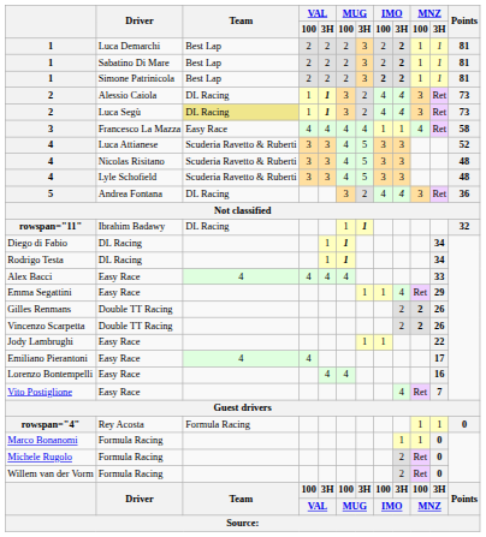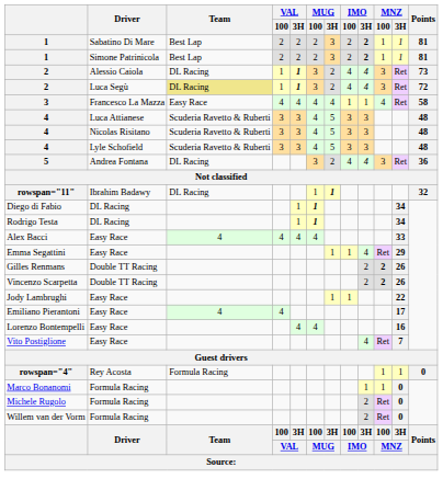- row: 1 | Luca Demarchi | Best Lap | 2 | 2 | 2 | 3 | 2 | 2 | 1 | 1 | 81
1 / Simone Patrinicola | IMO / 100: bold -> normal
2 / Luca Segù | Points: 73 -> 72
4 / Luca Attianese | Points: 52 -> 48
